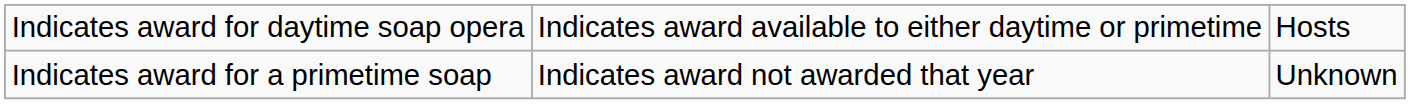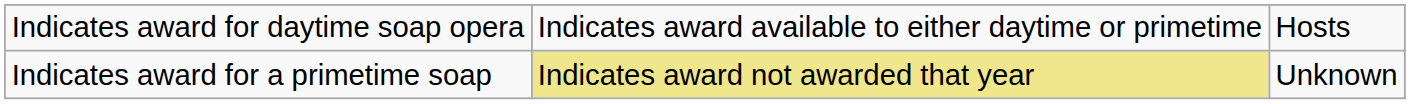Indicates award for a primetime soap | column 2: no background -> khaki background
